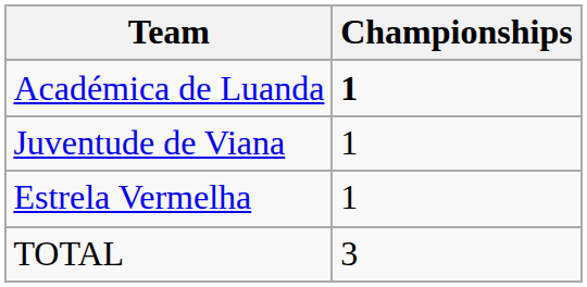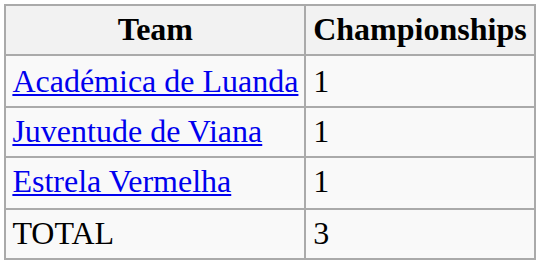Académica de Luanda | Championships: bold -> normal
